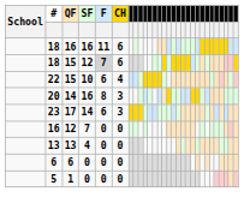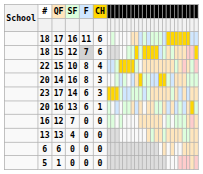18 / 16 | QF: 16 -> 17
22 | F: 6 -> 8
+ row: 20 | 16 | 13 | 6 | 1
